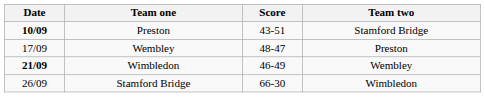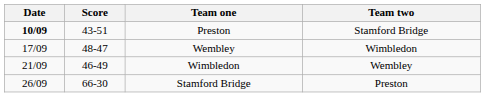columns swapped: Team one <-> Score
row 3 | Team two: Preston -> Wimbledon
row 4 | Date: bold -> normal
row 5 | Team two: Wimbledon -> Preston
